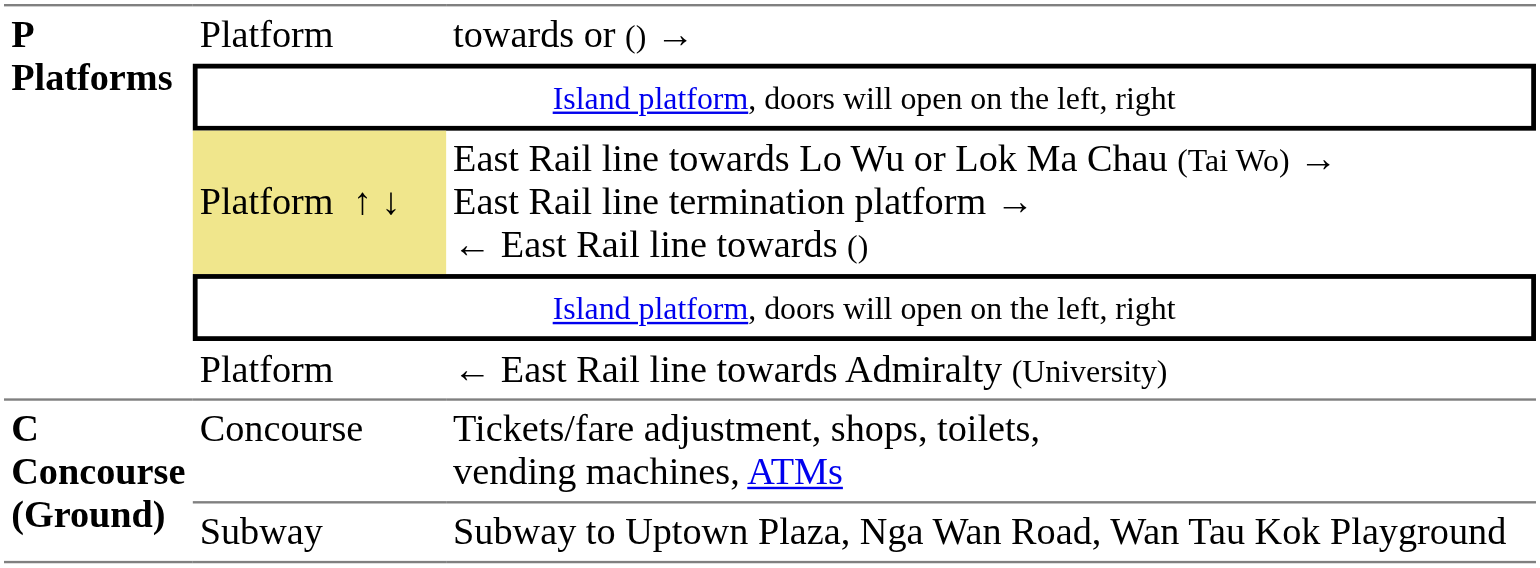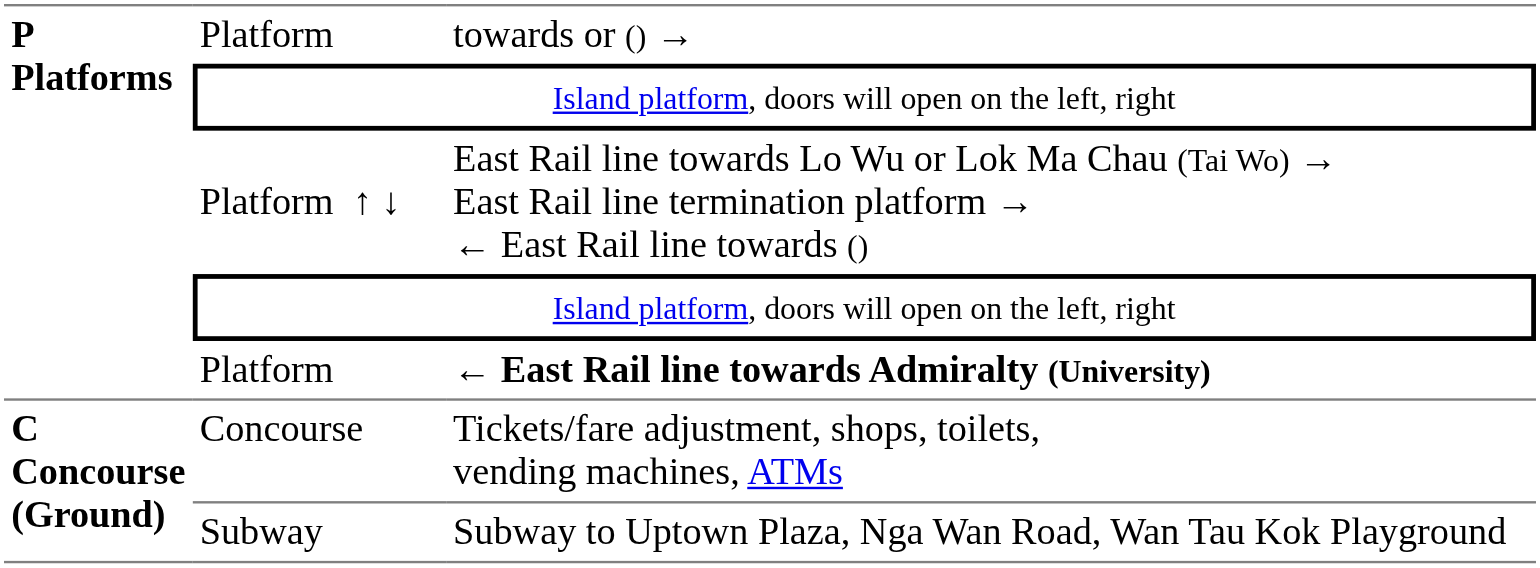Platform ↑ ↓ | column 2: khaki background -> no background
Platform / ← East Rail line towards Admiralty (University) | column 3: normal -> bold
